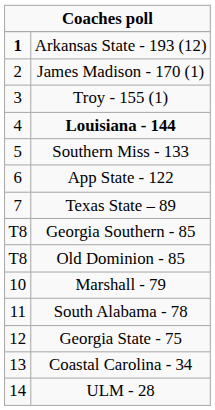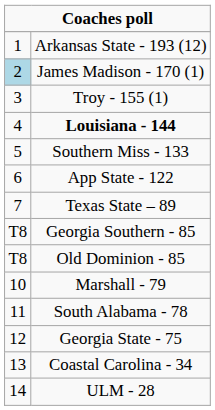Arkansas State - 193 (12) | column 1: bold -> normal
James Madison - 170 (1) | column 1: no background -> lightblue background
